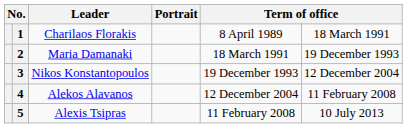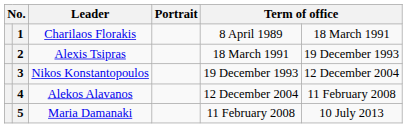2 | Leader: Maria Damanaki -> Alexis Tsipras
5 | Leader: Alexis Tsipras -> Maria Damanaki
